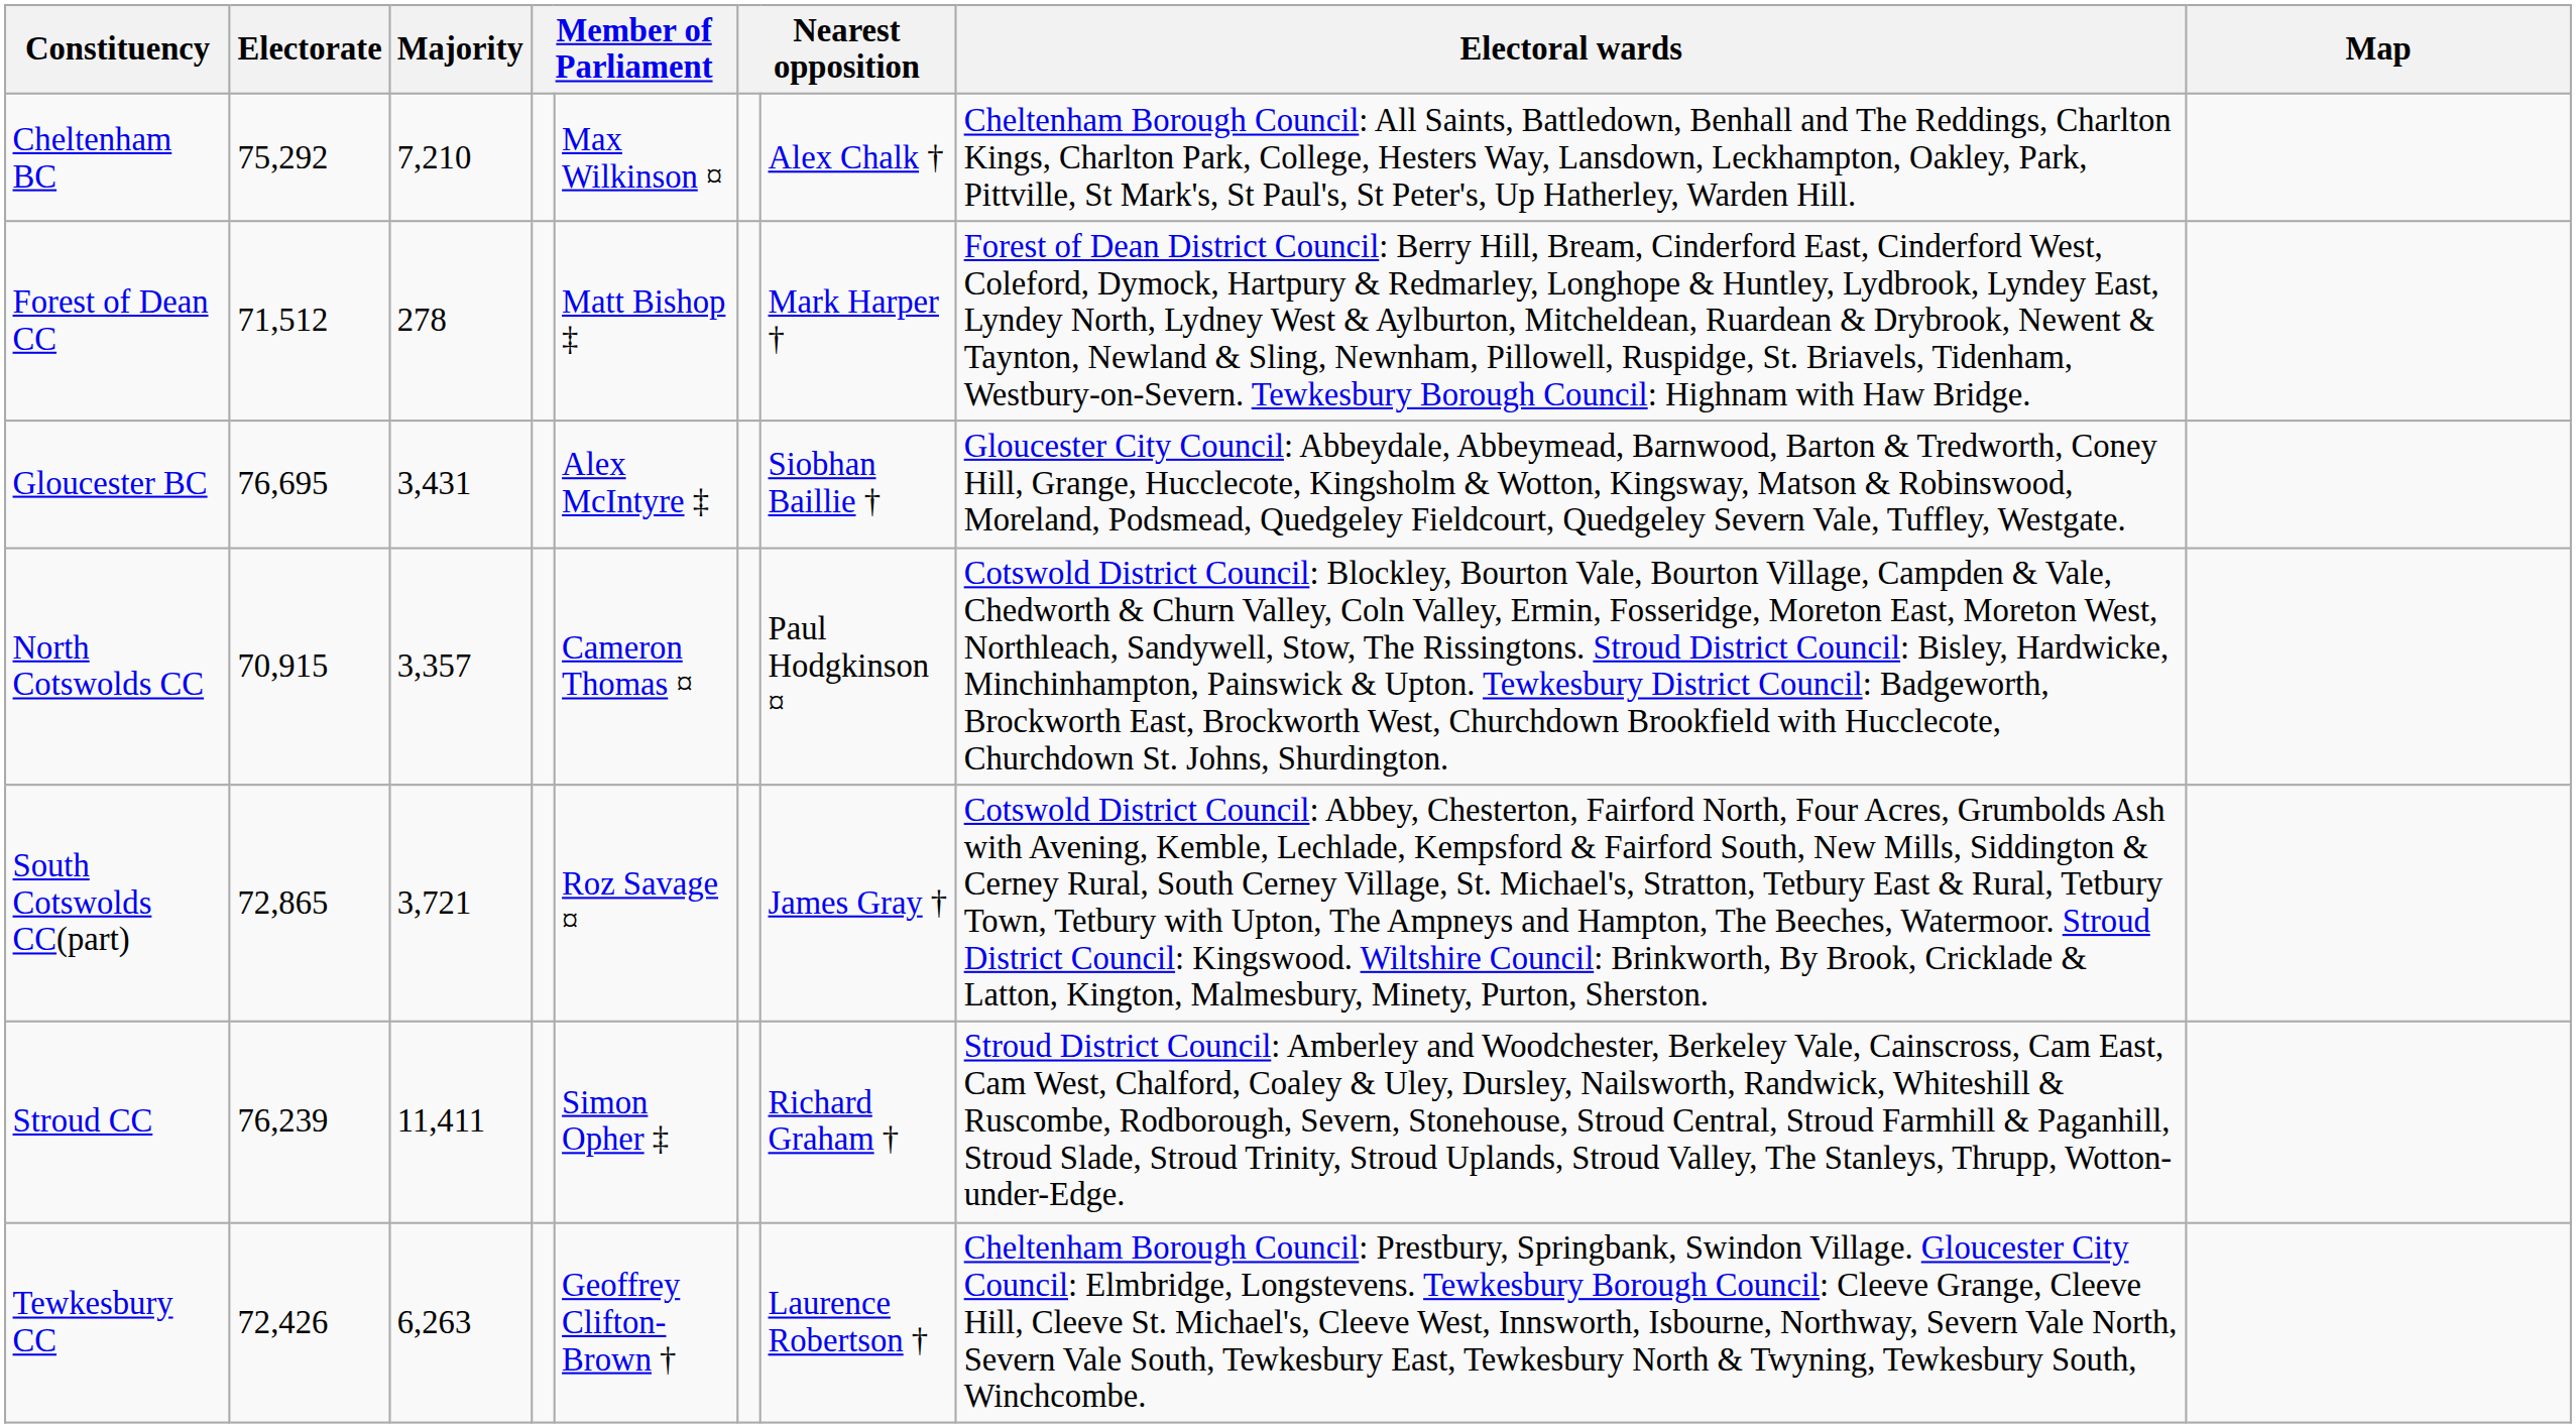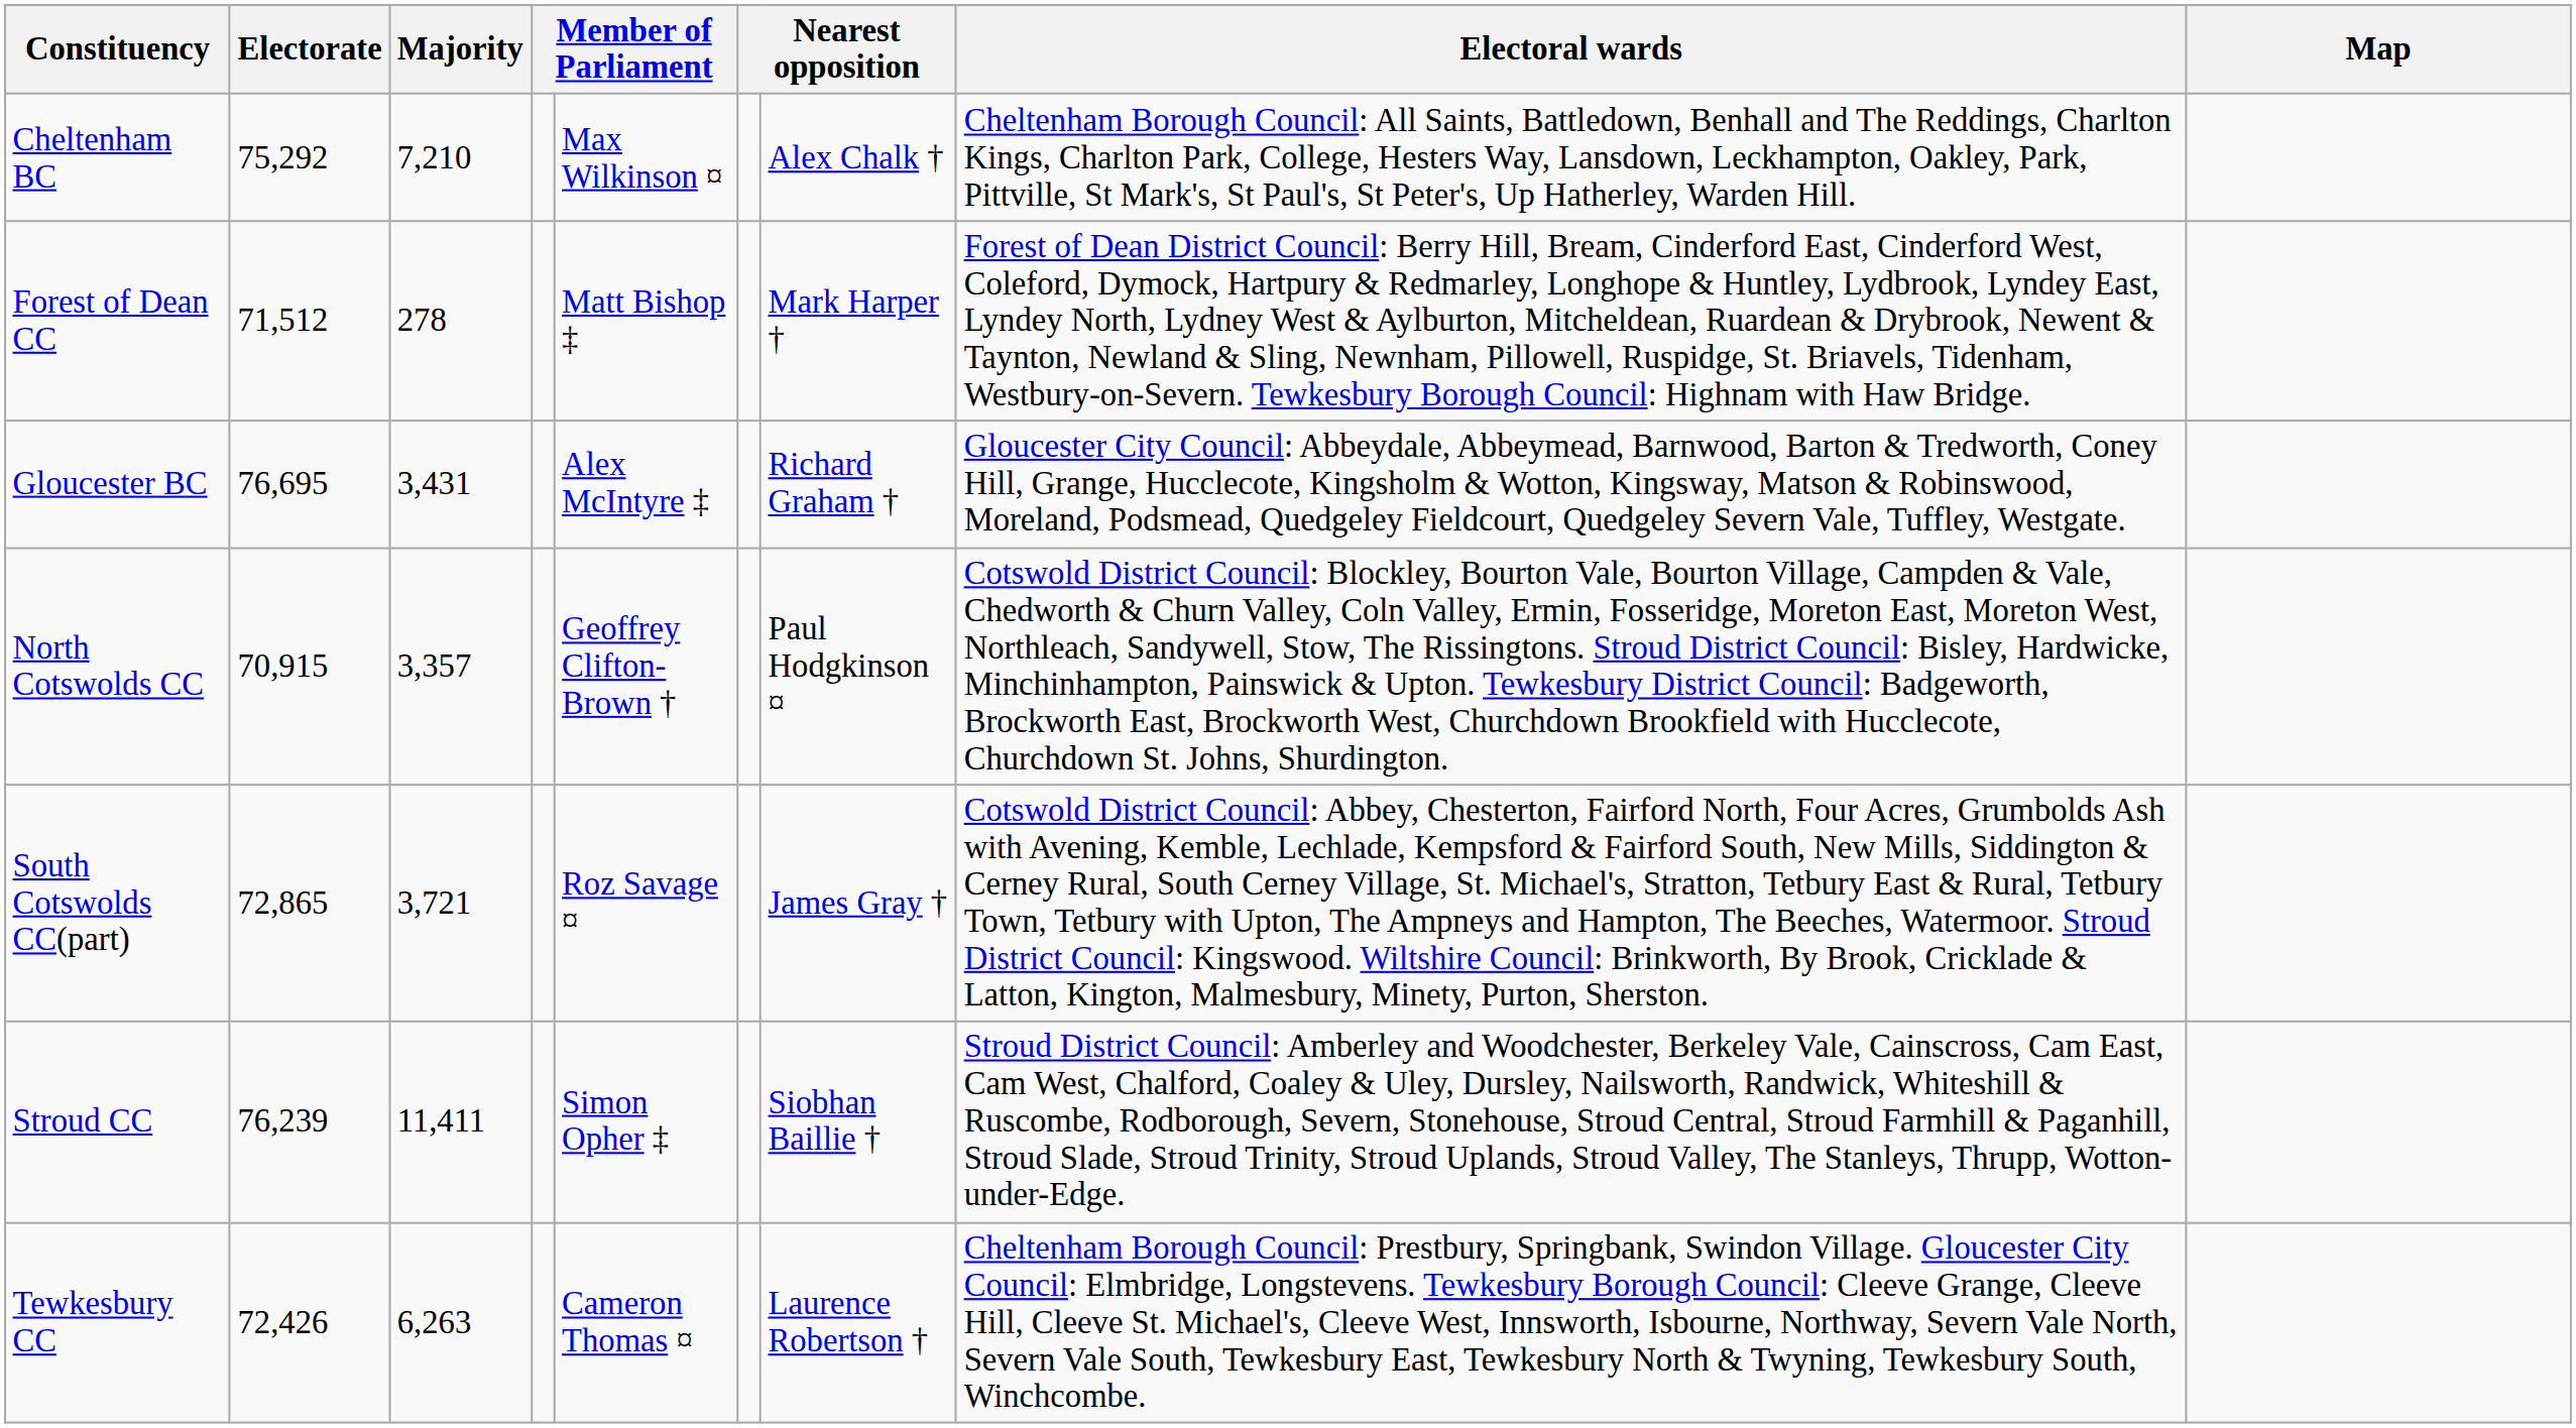Gloucester BC | column 7: Siobhan Baillie † -> Richard Graham †
North Cotswolds CC | column 5: Cameron Thomas ¤ -> Geoffrey Clifton-Brown †
Stroud CC | column 7: Richard Graham † -> Siobhan Baillie †
Tewkesbury CC | column 5: Geoffrey Clifton-Brown † -> Cameron Thomas ¤
